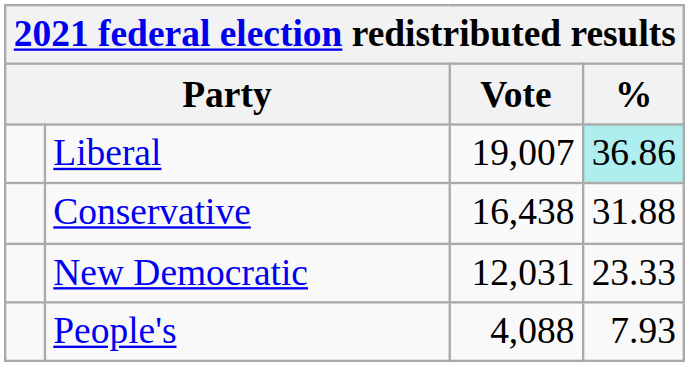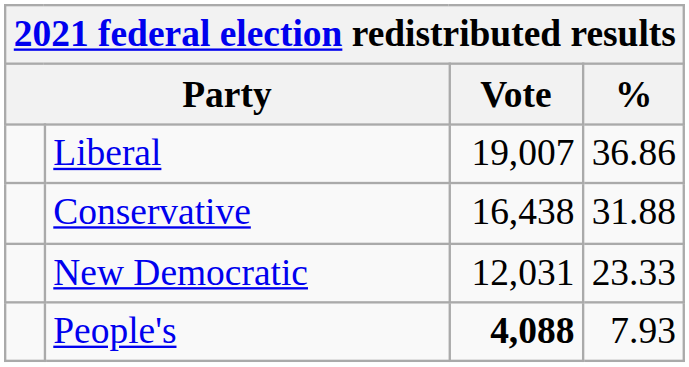Liberal | %: paleturquoise background -> no background
People's | Vote: normal -> bold
